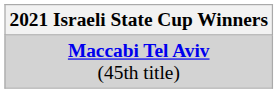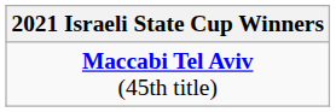row 2 | column 1: lightgrey background -> no background
